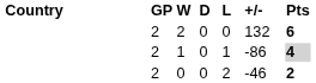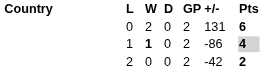columns swapped: GP <-> L
row 2 | +/-: 132 -> 131
row 3 | W: normal -> bold
row 4 | +/-: -46 -> -42
